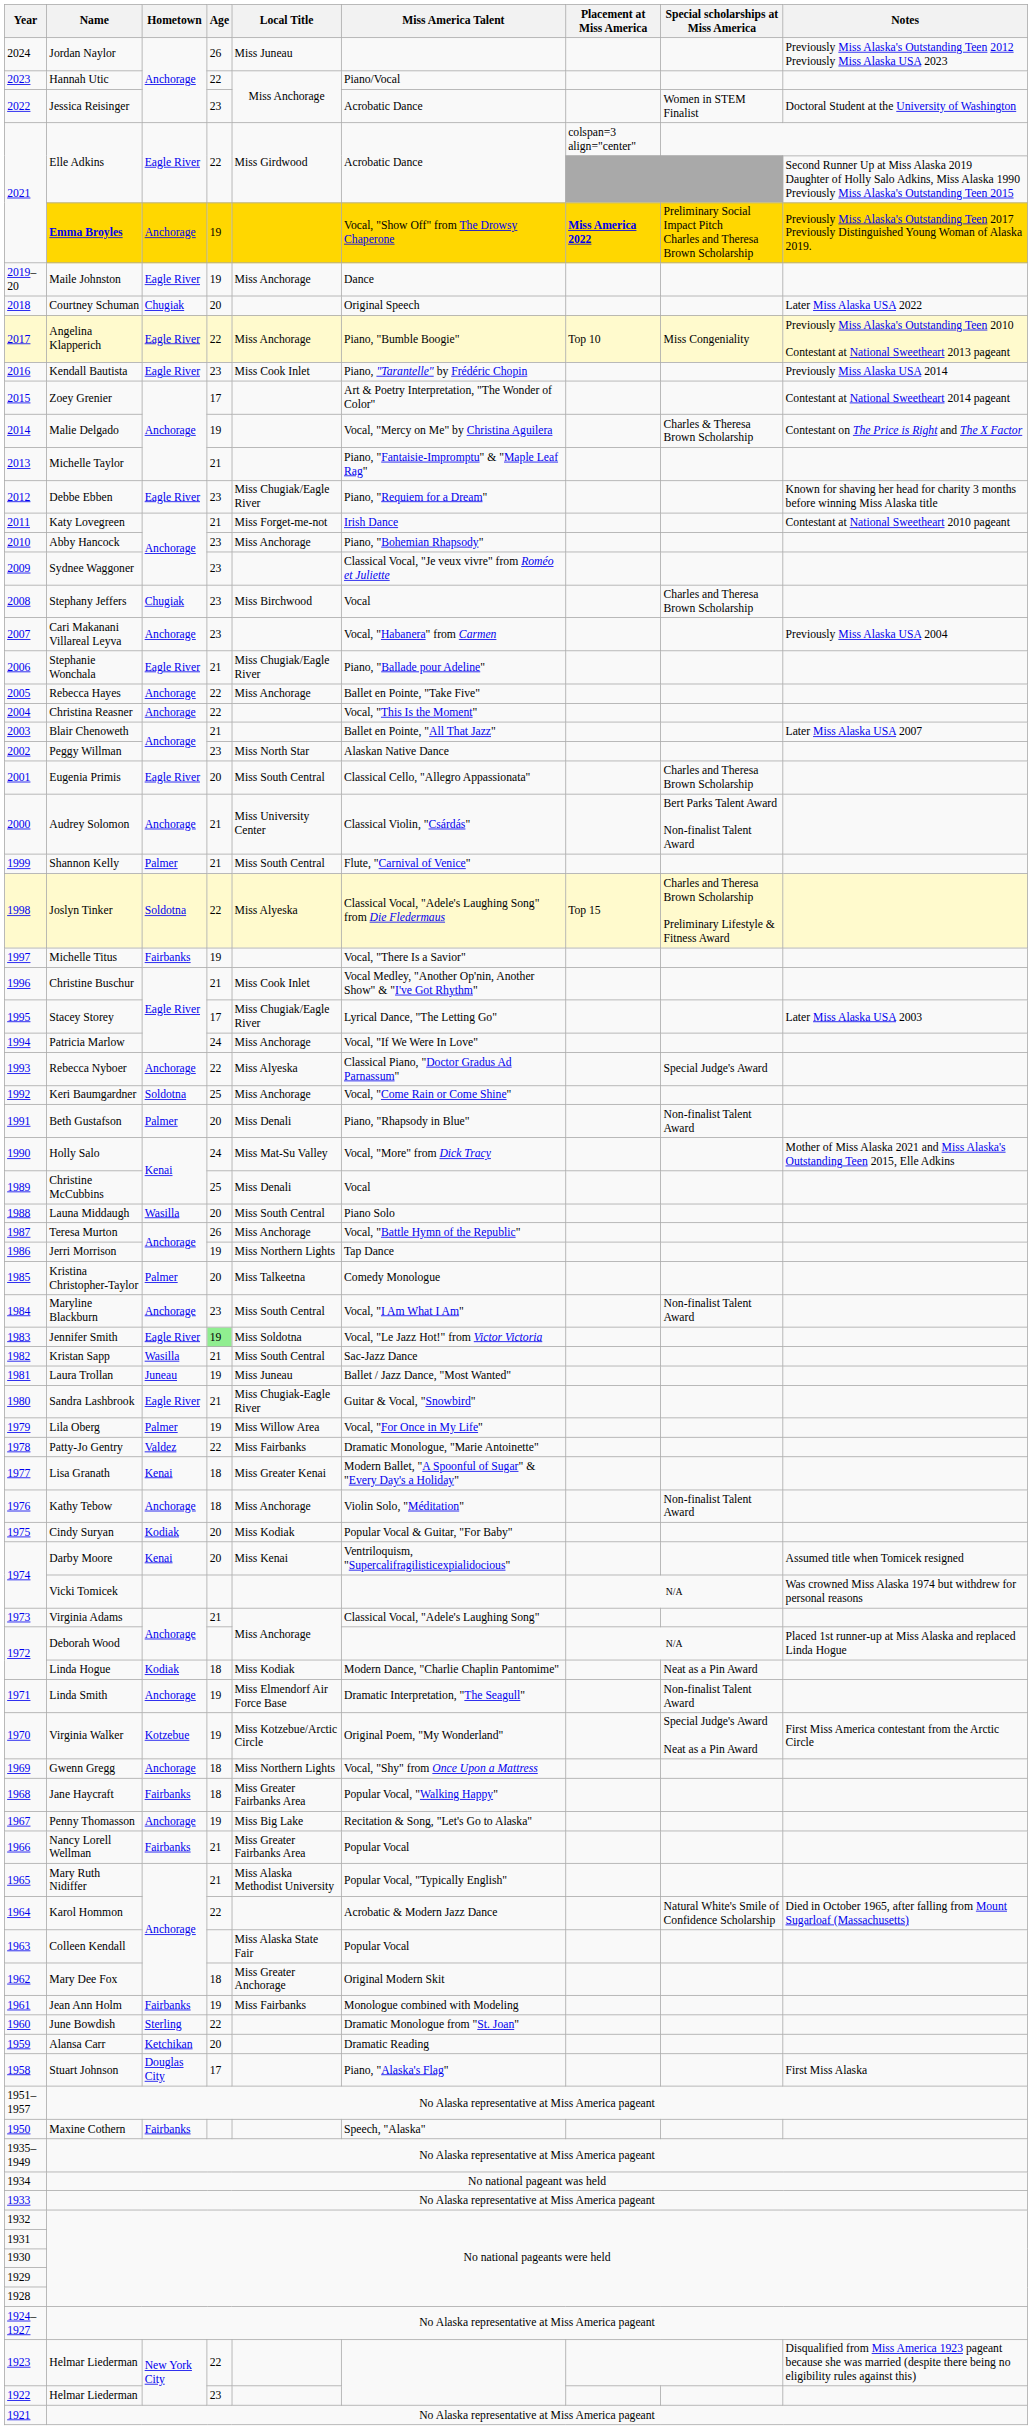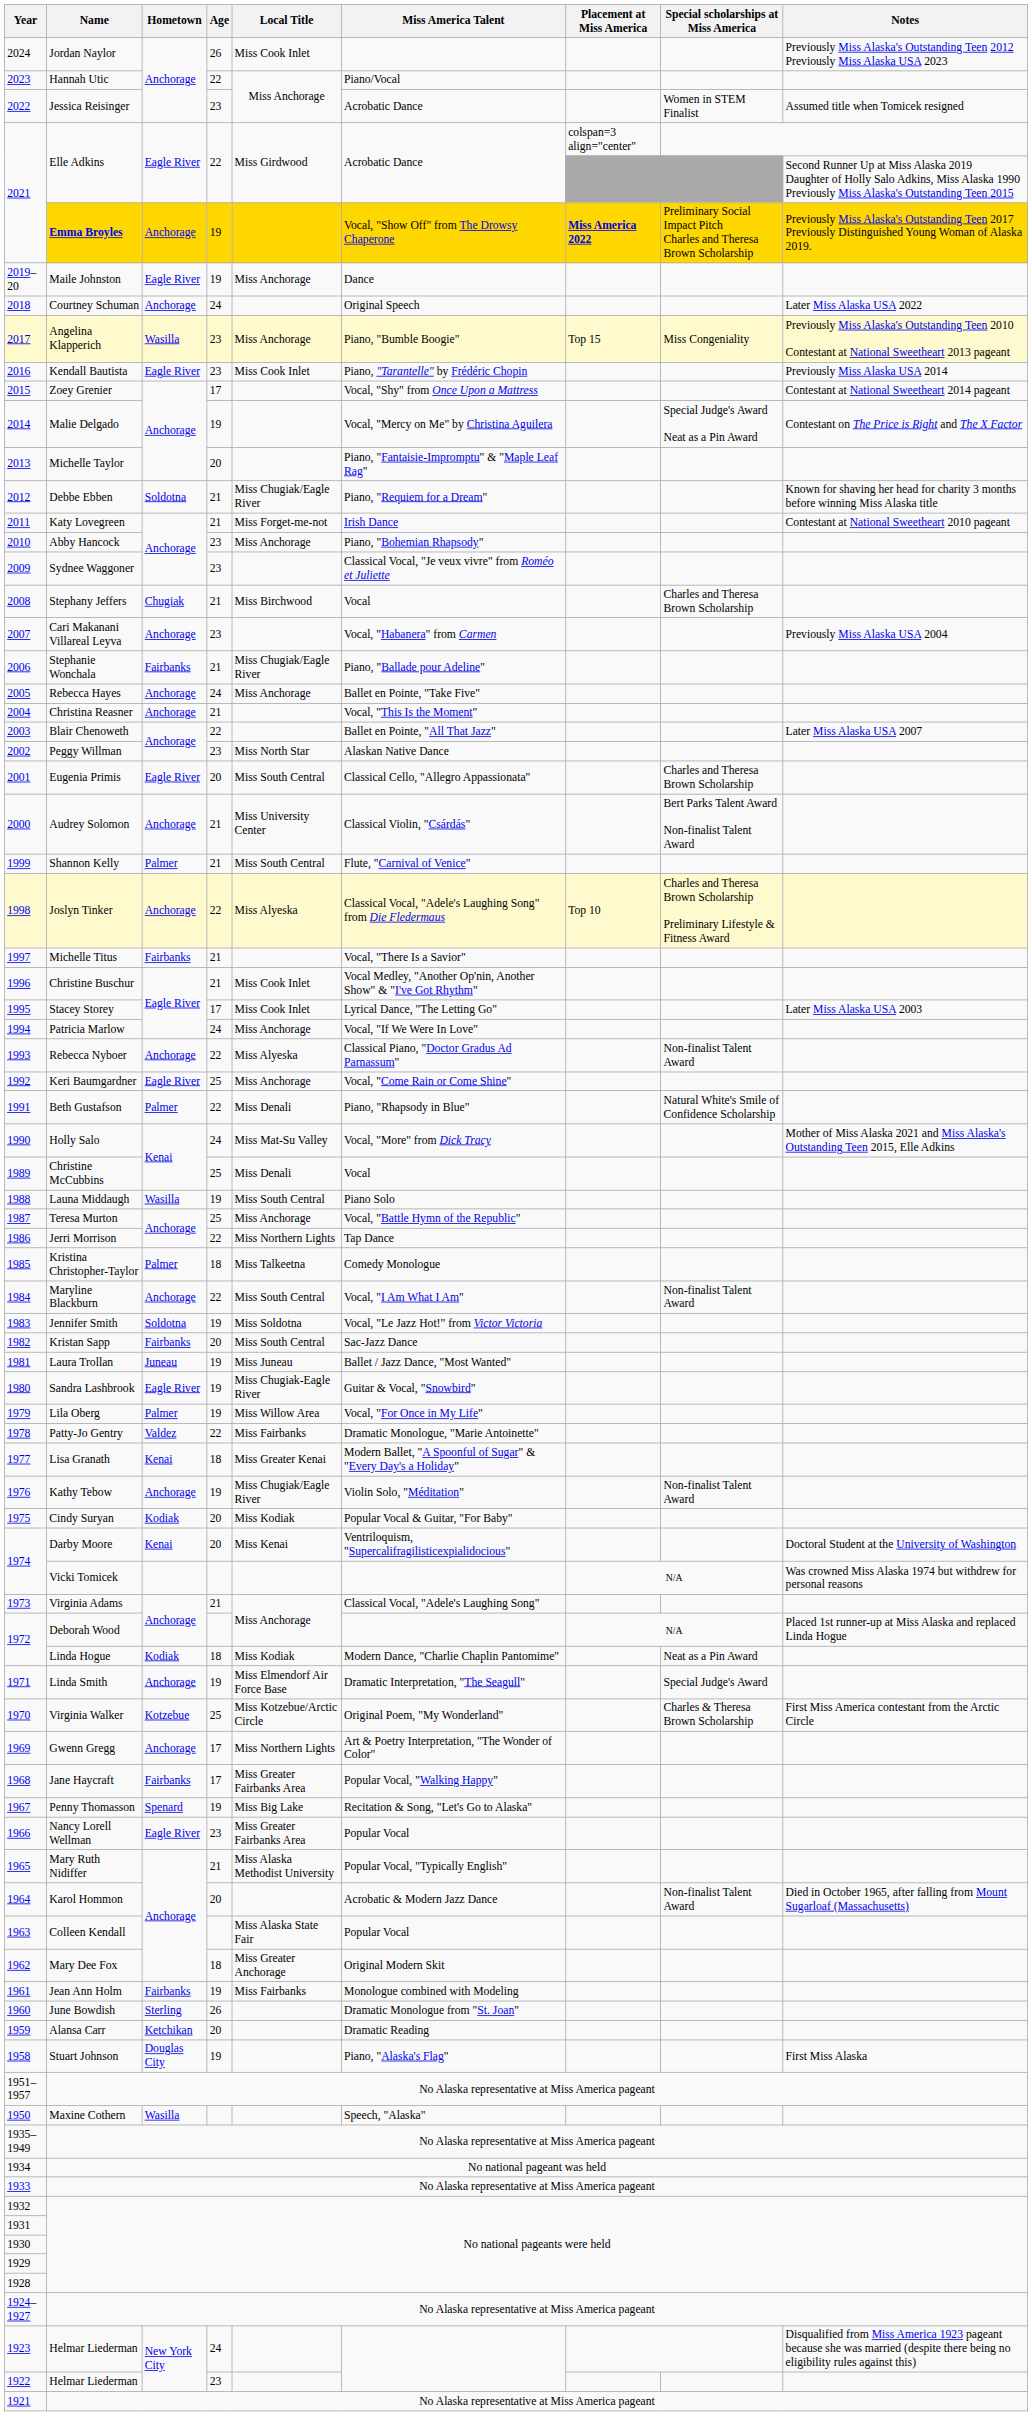2024 | Local Title: Miss Juneau -> Miss Cook Inlet
2022 | Notes: Doctoral Student at the University of Washington -> Assumed title when Tomicek resigned
2018 | Hometown: Chugiak -> Anchorage
2018 | Age: 20 -> 24
2017 | Hometown: Eagle River -> Wasilla
2017 | Age: 22 -> 23
2017 | Placement at Miss America: Top 10 -> Top 15
2015 | Miss America Talent: Art & Poetry Interpretation, "The Wonder of Color" -> Vocal, "Shy" from Once Upon a Mattress
2014 | Special scholarships at Miss America: Charles & Theresa Brown Scholarship -> Special Judge's Award Neat as a Pin Award
2013 | Age: 21 -> 20
2012 | Hometown: Eagle River -> Soldotna
2012 | Age: 23 -> 21
2008 | Age: 23 -> 21
2006 | Hometown: Eagle River -> Fairbanks
2005 | Age: 22 -> 24
2004 | Age: 22 -> 21
2003 | Age: 21 -> 22
1998 | Hometown: Soldotna -> Anchorage
1998 | Placement at Miss America: Top 15 -> Top 10
1997 | Age: 19 -> 21
1995 | Local Title: Miss Chugiak/Eagle River -> Miss Cook Inlet
1993 | Special scholarships at Miss America: Special Judge's Award -> Non-finalist Talent Award
1992 | Hometown: Soldotna -> Eagle River
1991 | Age: 20 -> 22
1991 | Special scholarships at Miss America: Non-finalist Talent Award -> Natural White's Smile of Confidence Scholarship
1988 | Age: 20 -> 19
1987 | Age: 26 -> 25
1986 | Age: 19 -> 22
1985 | Age: 20 -> 18
1984 | Age: 23 -> 22
1983 | Hometown: Eagle River -> Soldotna
1983 | Age: lightgreen background -> no background
1982 | Hometown: Wasilla -> Fairbanks
1982 | Age: 21 -> 20
1980 | Age: 21 -> 19
1976 | Age: 18 -> 19
1976 | Local Title: Miss Anchorage -> Miss Chugiak/Eagle River
1974 / Darby Moore | Notes: Assumed title when Tomicek resigned -> Doctoral Student at the University of Washington
1971 | Special scholarships at Miss America: Non-finalist Talent Award -> Special Judge's Award
1970 | Age: 19 -> 25
1970 | Special scholarships at Miss America: Special Judge's Award Neat as a Pin Award -> Charles & Theresa Brown Scholarship
1969 | Age: 18 -> 17
1969 | Miss America Talent: Vocal, "Shy" from Once Upon a Mattress -> Art & Poetry Interpretation, "The Wonder of Color"
1968 | Age: 18 -> 17
1967 | Hometown: Anchorage -> Spenard
1966 | Hometown: Fairbanks -> Eagle River
1966 | Age: 21 -> 23
1964 | Age: 22 -> 20
1964 | Special scholarships at Miss America: Natural White's Smile of Confidence Scholarship -> Non-finalist Talent Award
1960 | Age: 22 -> 26
1958 | Age: 17 -> 19
1950 | Hometown: Fairbanks -> Wasilla
1923 | Age: 22 -> 24
